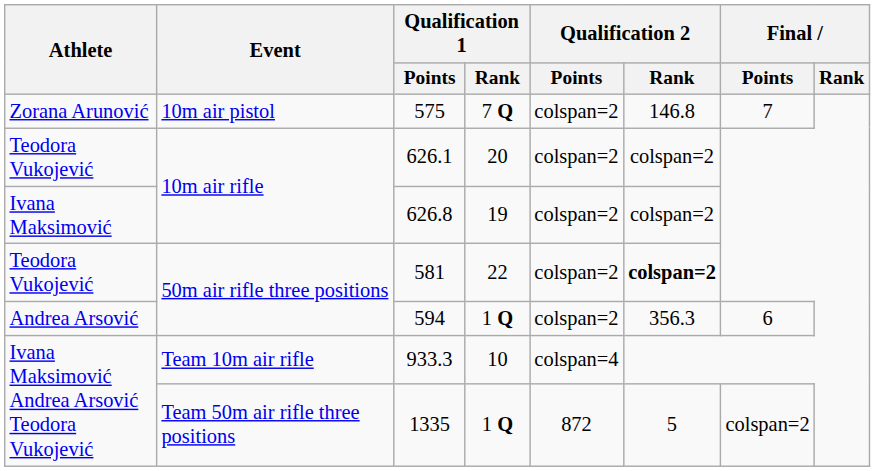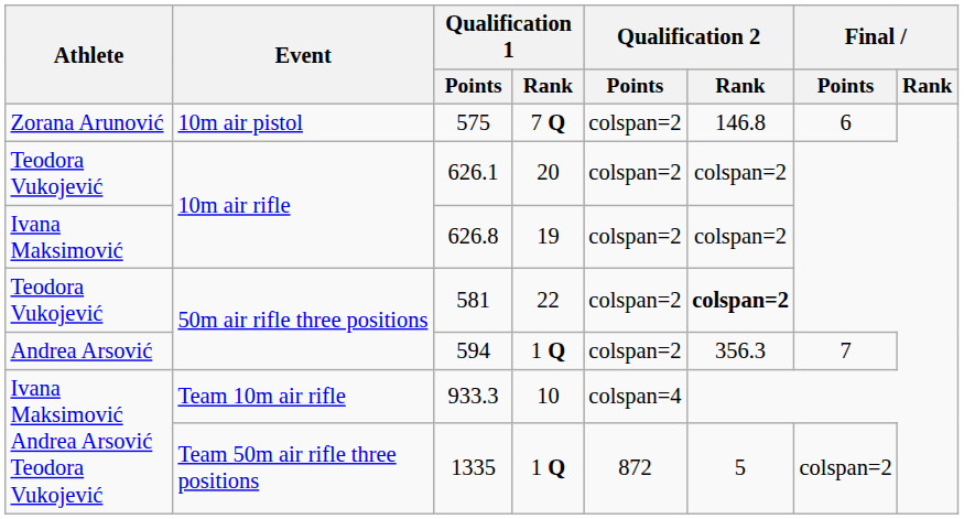575 | Final / Points: 7 -> 6
594 | Final / Points: 6 -> 7
